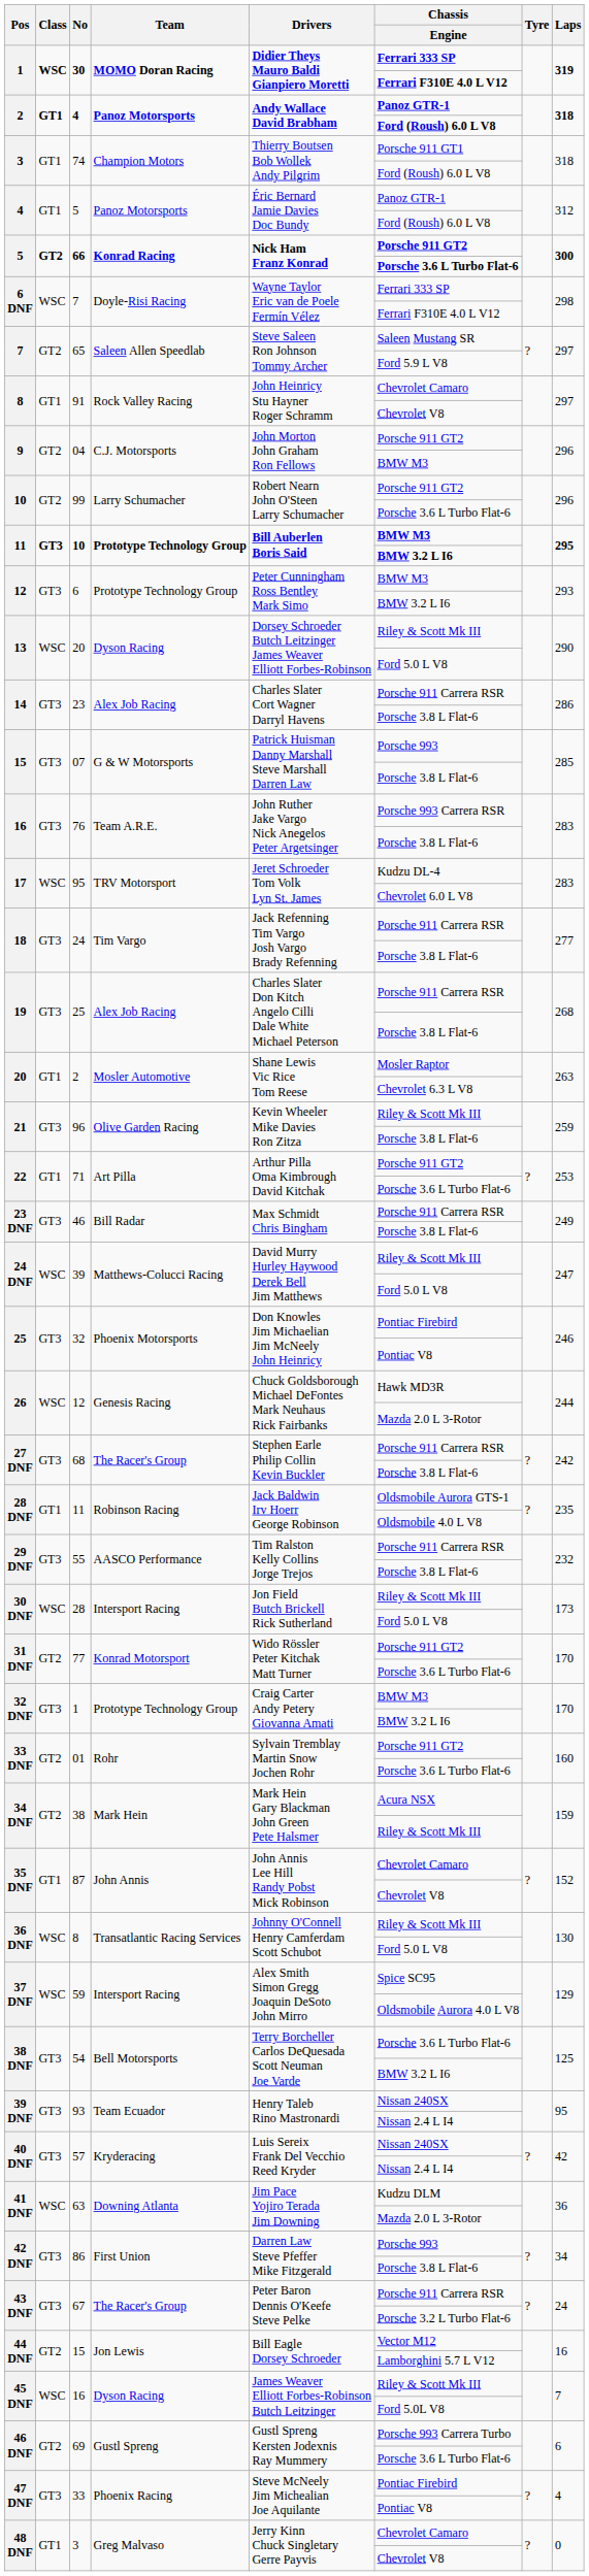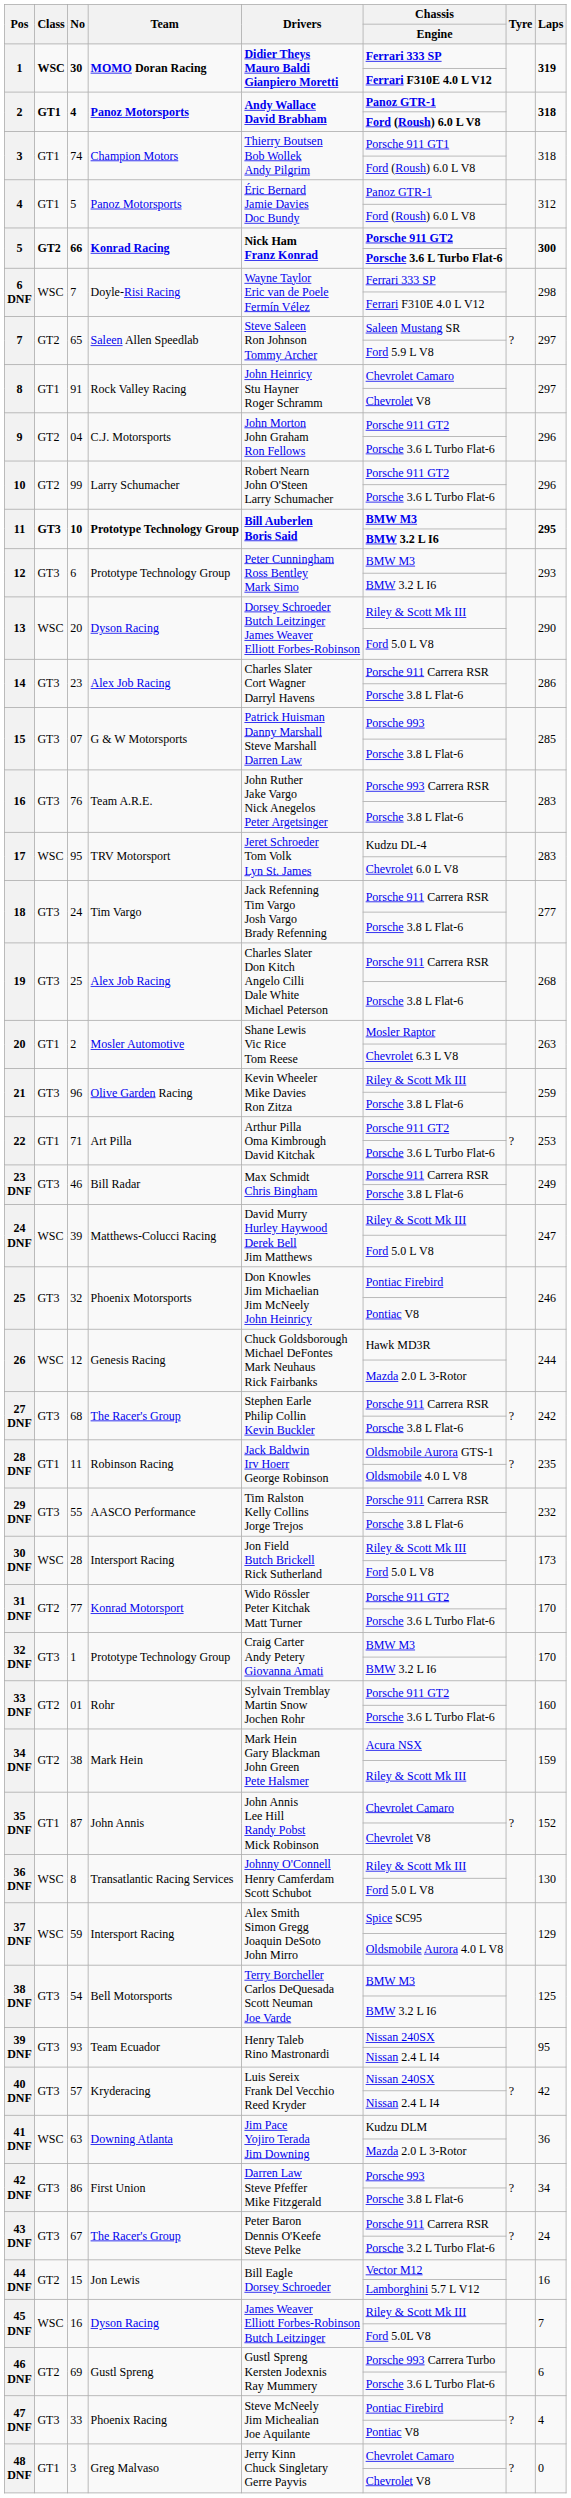row 20 | Chassis / Engine: BMW M3 -> Porsche 3.6 L Turbo Flat-6
row 77 | Chassis / Engine: Porsche 3.6 L Turbo Flat-6 -> BMW M3
